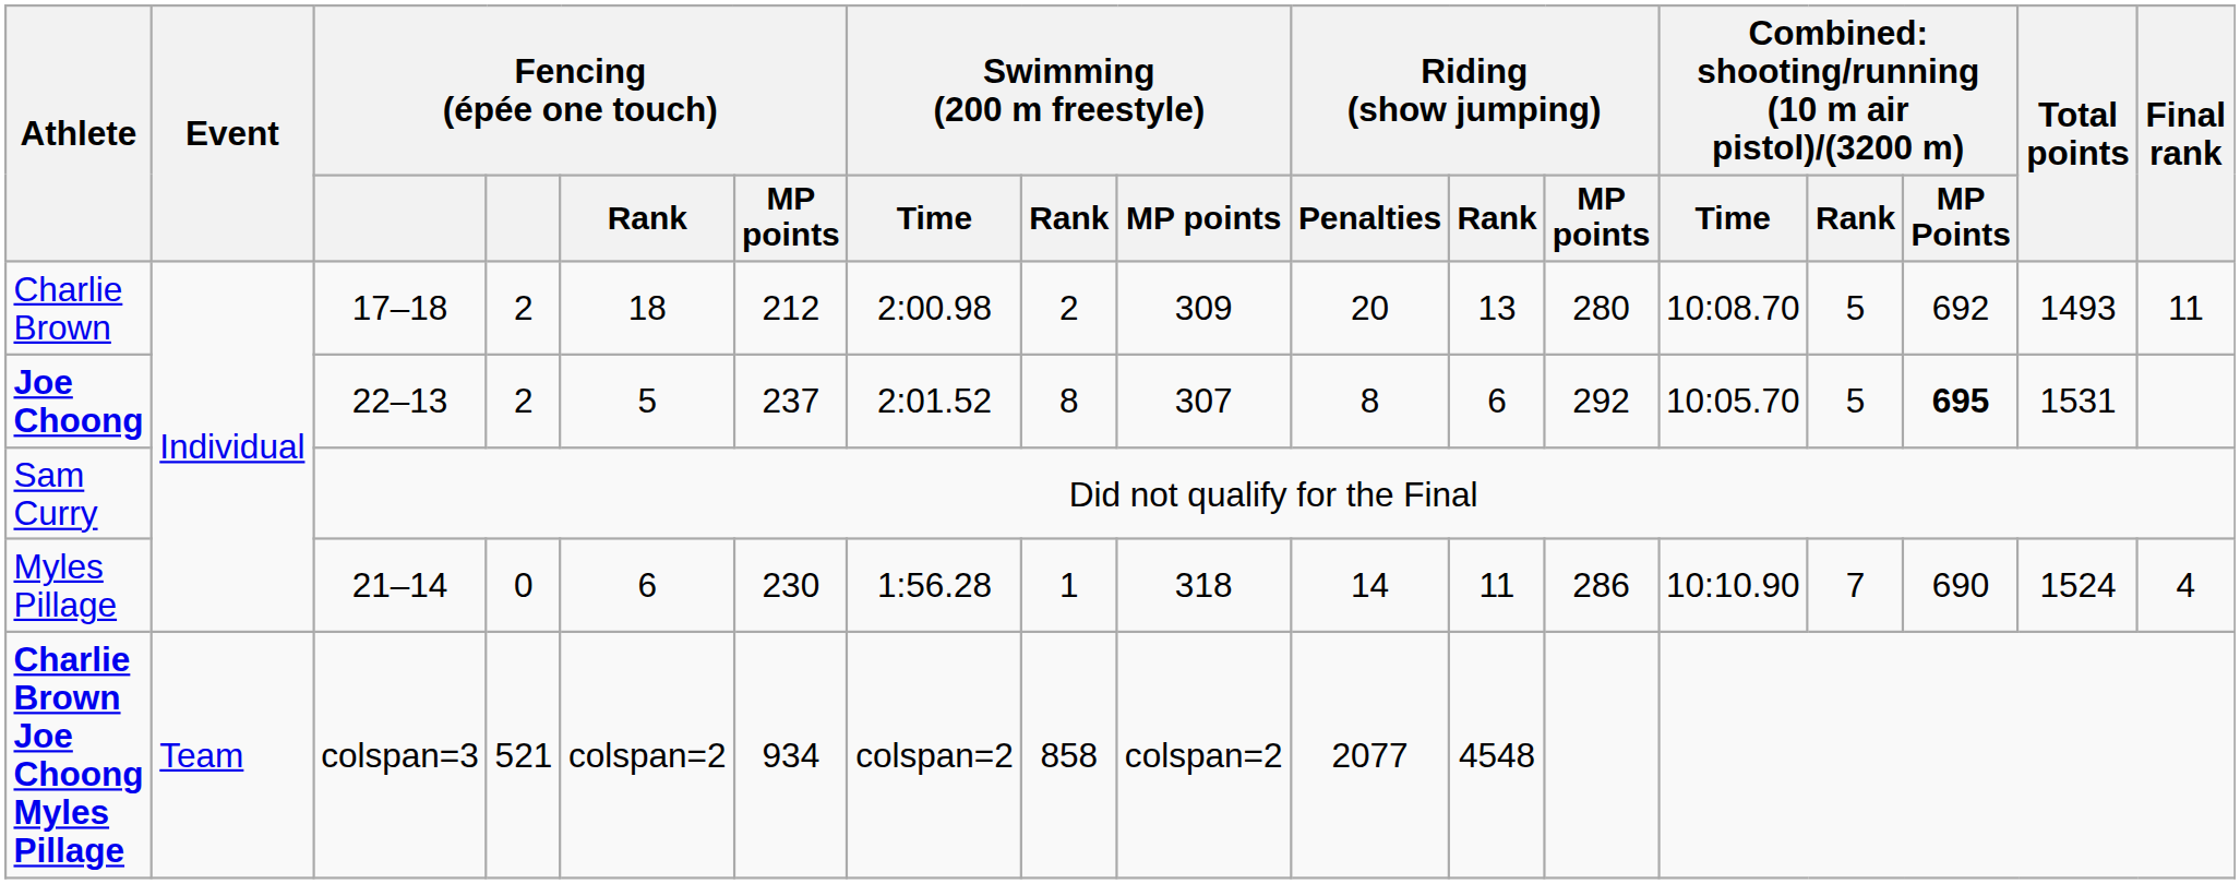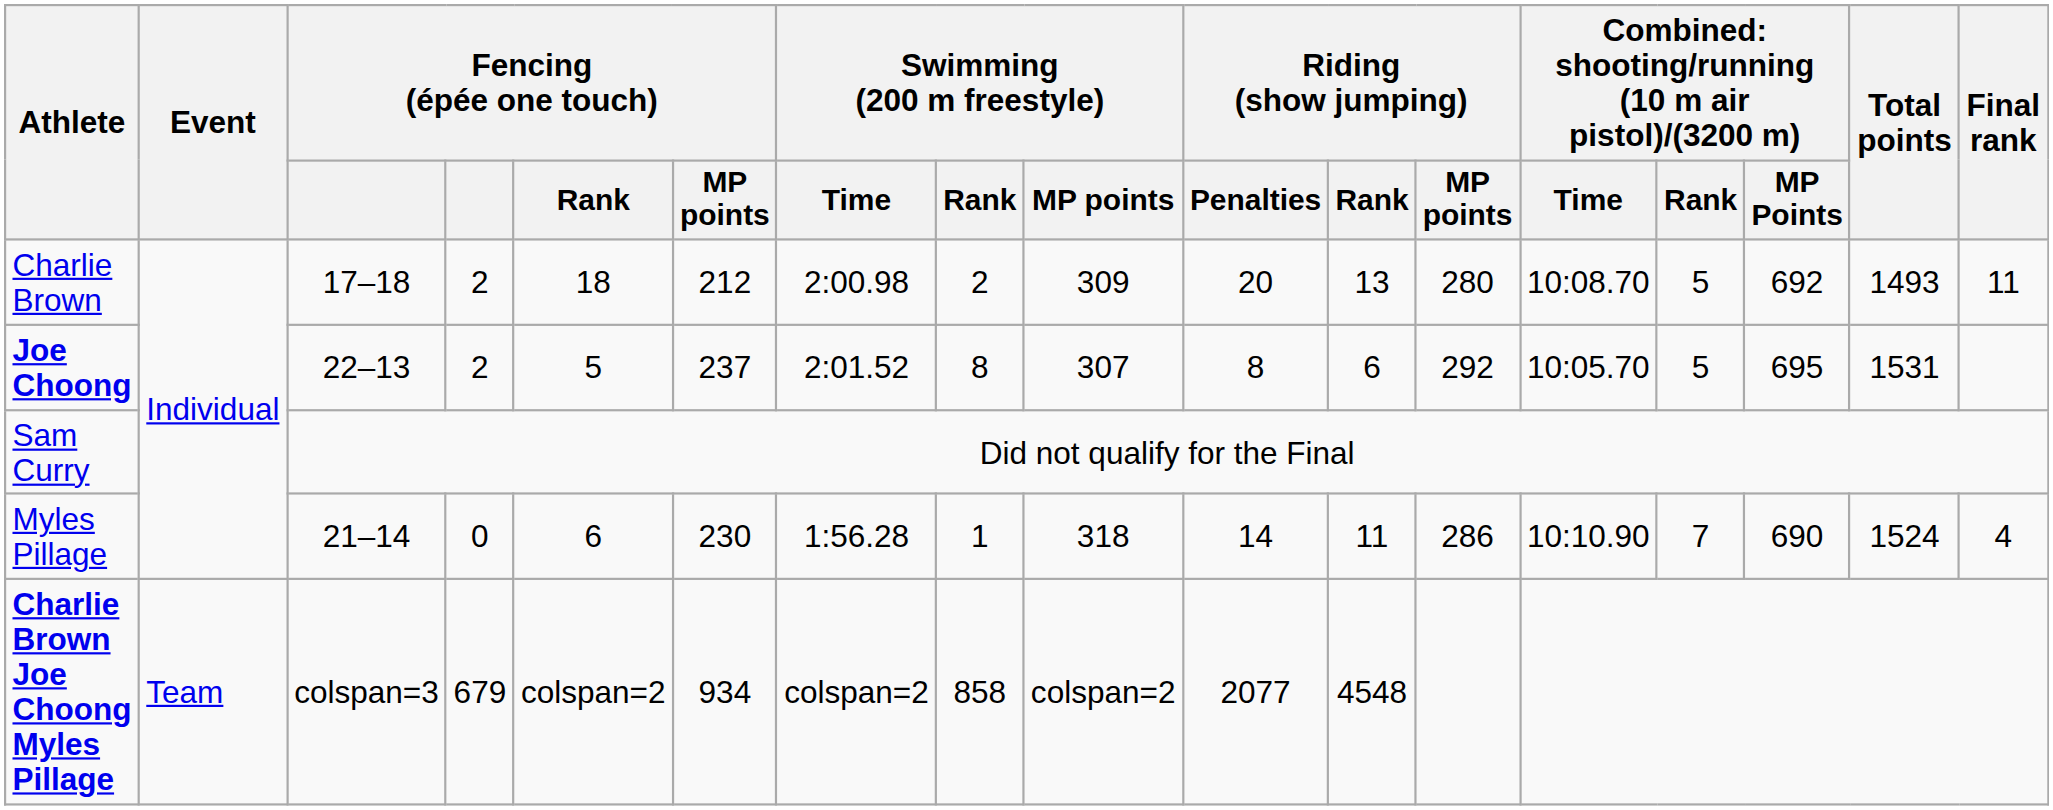Joe Choong | column 15: bold -> normal
Charlie Brown Joe Choong Myles Pillage | column 4: 521 -> 679
